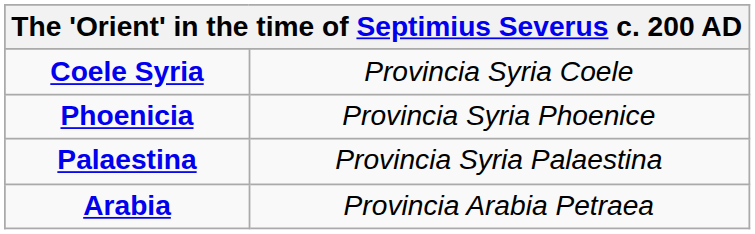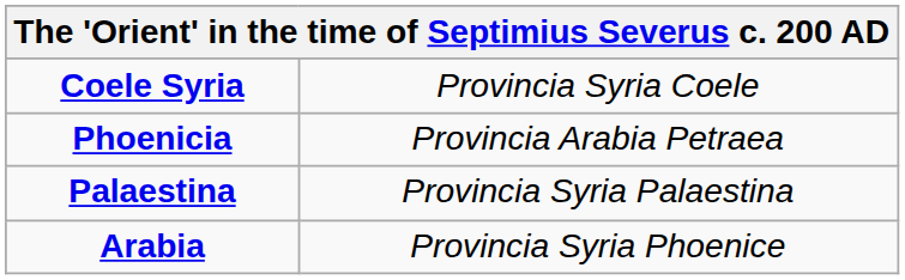Phoenicia | column 2: Provincia Syria Phoenice -> Provincia Arabia Petraea
Arabia | column 2: Provincia Arabia Petraea -> Provincia Syria Phoenice
